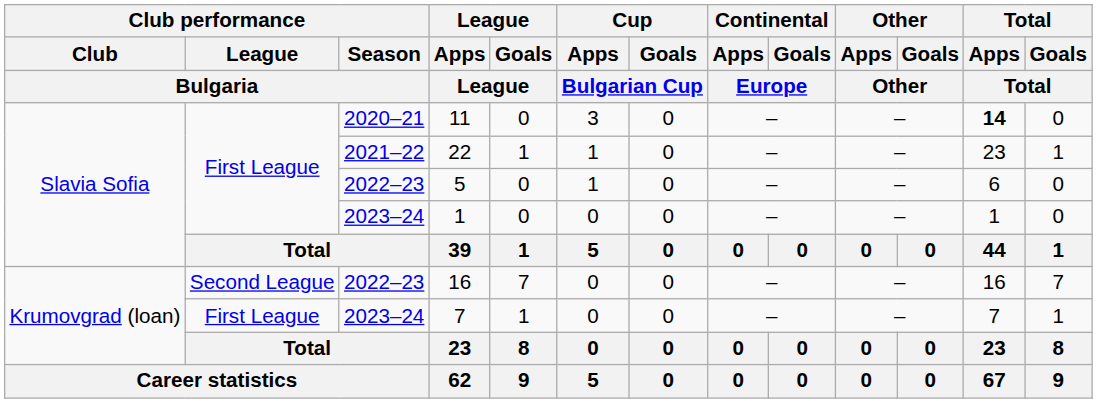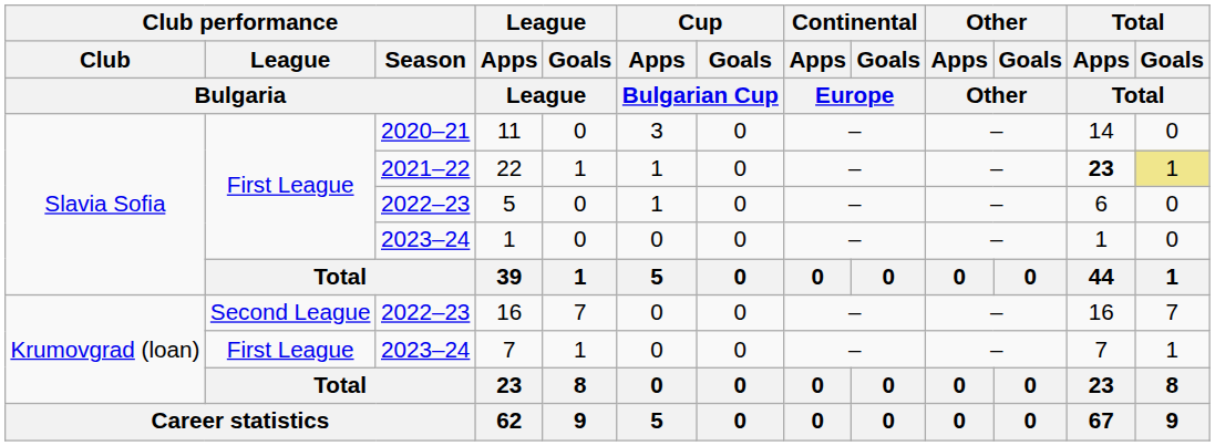11 | Total / Apps / Total: bold -> normal
22 | Total / Apps / Total: normal -> bold
22 | Total / Goals / Total: no background -> khaki background
